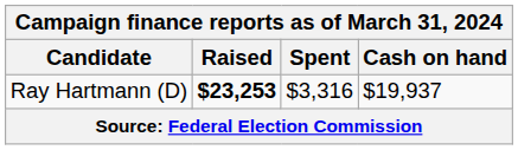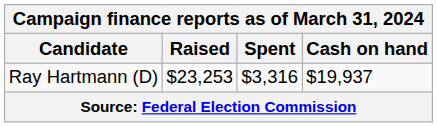Ray Hartmann (D) | Raised: bold -> normal
